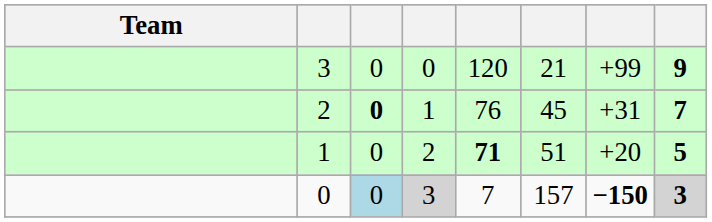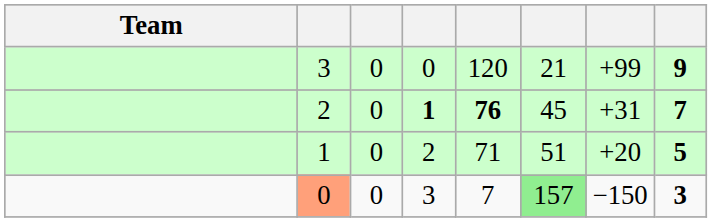row 3 | column 3: bold -> normal
row 3 | column 4: normal -> bold
row 3 | column 5: normal -> bold
row 4 | column 5: bold -> normal
row 5 | column 2: no background -> lightsalmon background
row 5 | column 3: lightblue background -> no background
row 5 | column 4: lightgrey background -> no background
row 5 | column 6: no background -> lightgreen background
row 5 | column 7: bold -> normal
row 5 | column 8: lightgrey background -> no background
